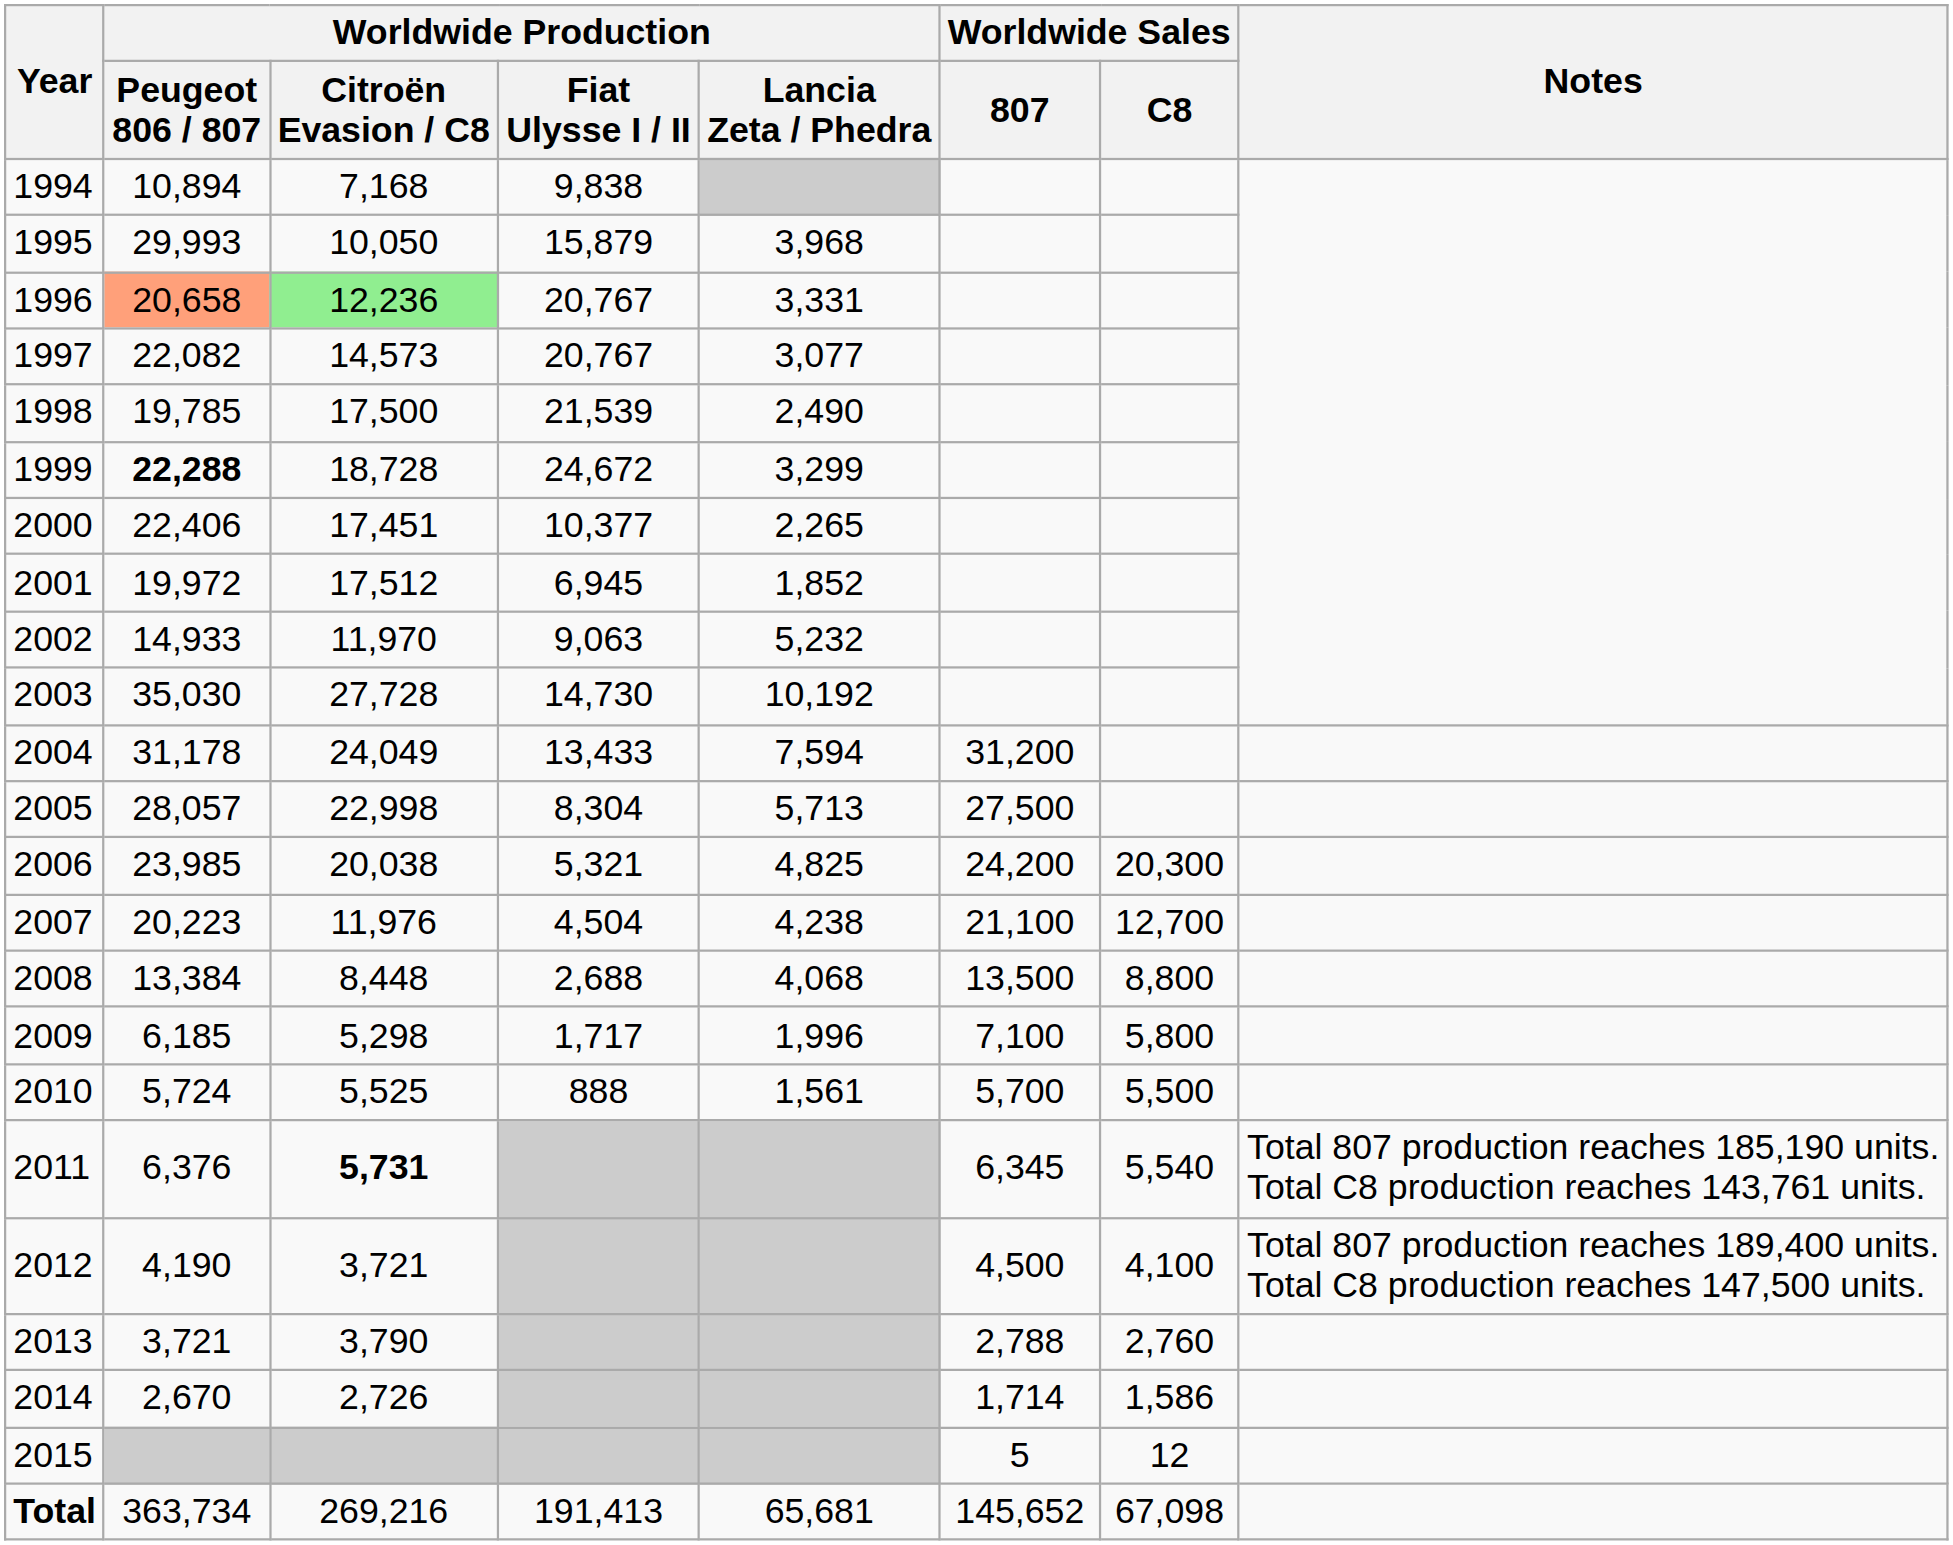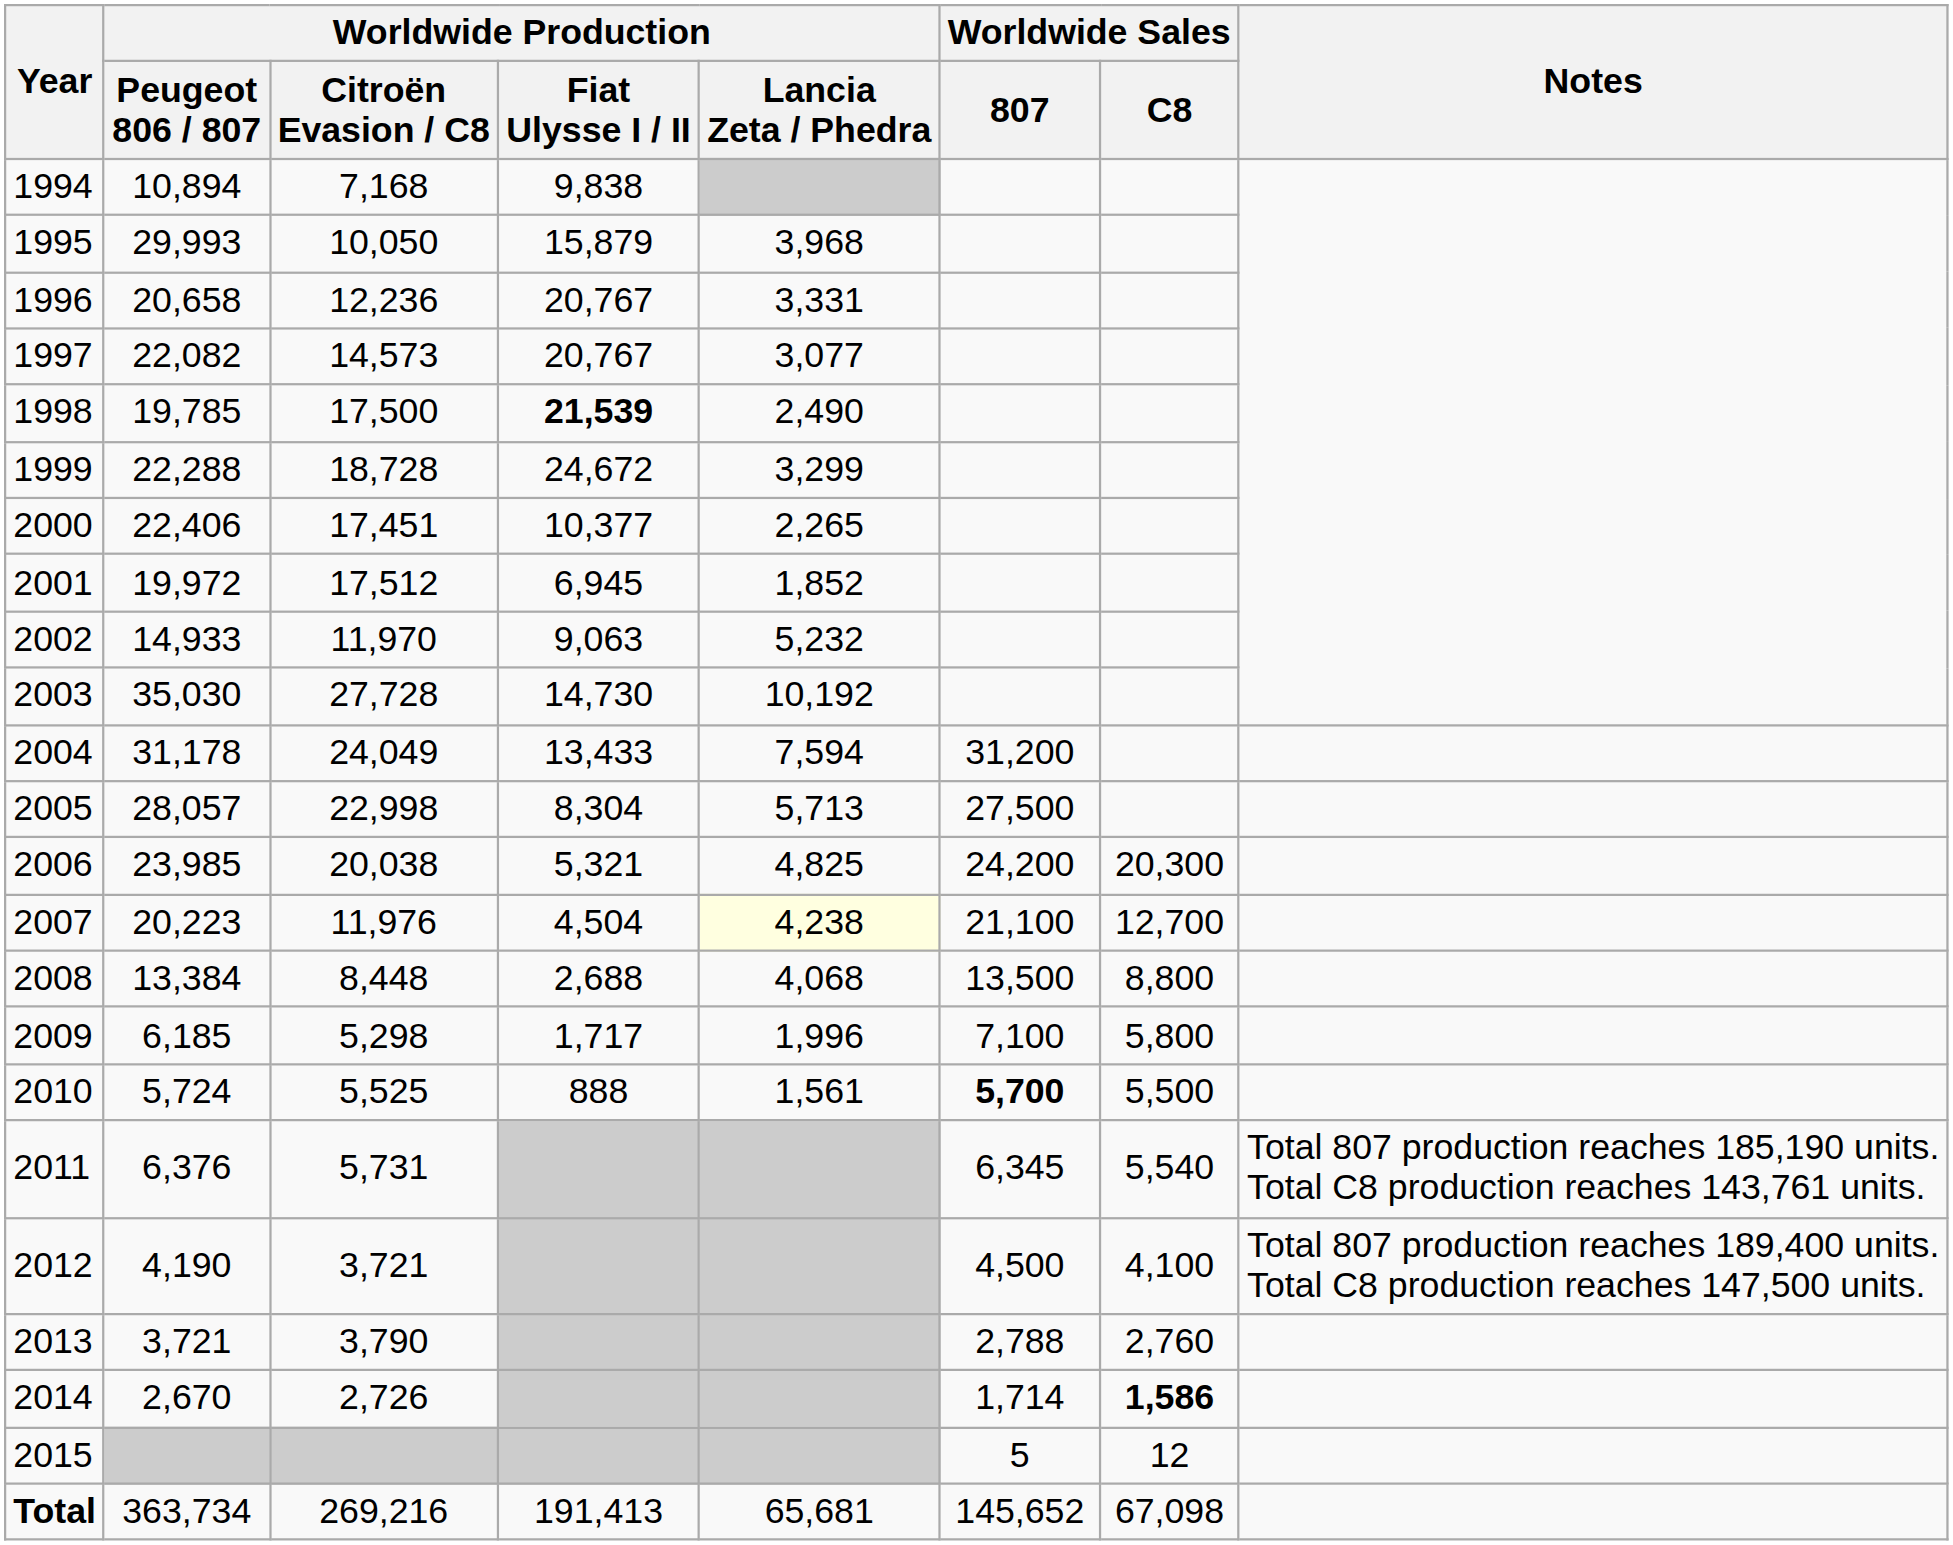1996 | Worldwide Production / Peugeot 806 / 807: lightsalmon background -> no background
1996 | Worldwide Production / Citroën Evasion / C8: lightgreen background -> no background
1998 | Worldwide Production / Fiat Ulysse I / II: normal -> bold
1999 | Worldwide Production / Peugeot 806 / 807: bold -> normal
2007 | Worldwide Production / Lancia Zeta / Phedra: no background -> lightyellow background
2010 | Worldwide Sales / 807: normal -> bold
2011 | Worldwide Production / Citroën Evasion / C8: bold -> normal
2014 | Worldwide Sales / C8: normal -> bold
